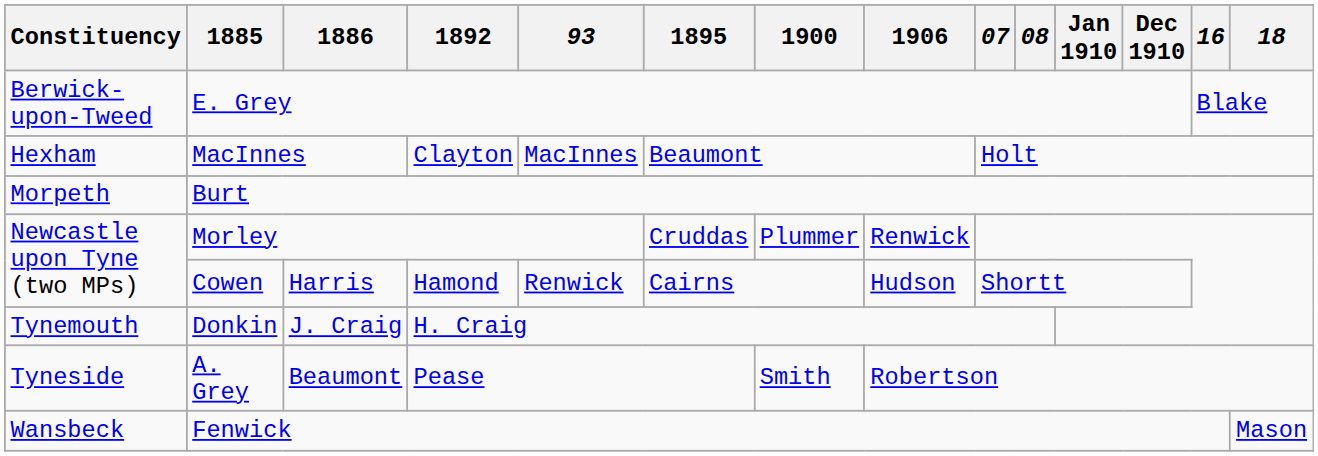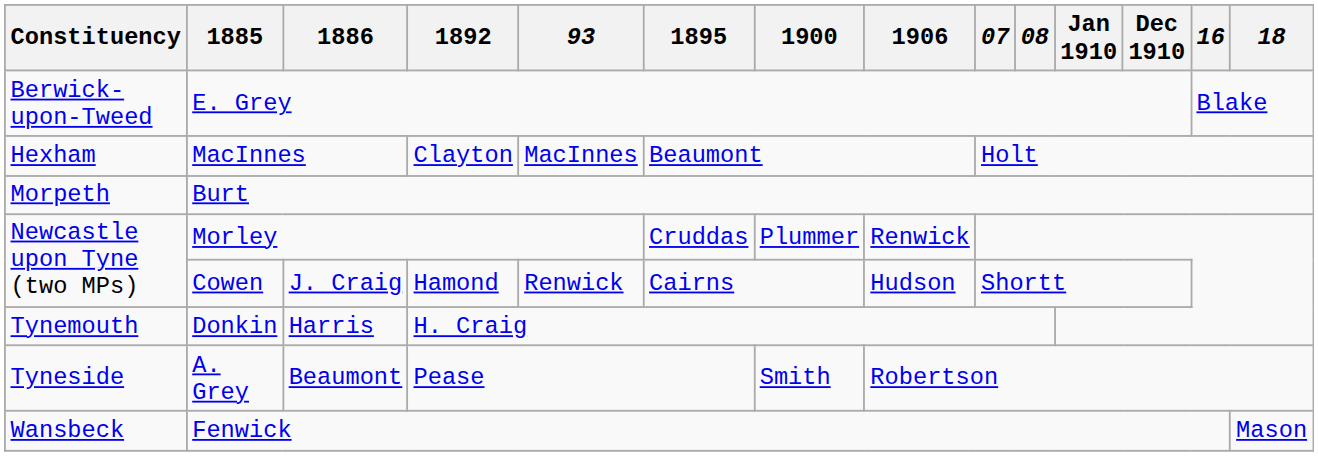Cowen | 1886: Harris -> J. Craig
Donkin | 1886: J. Craig -> Harris
